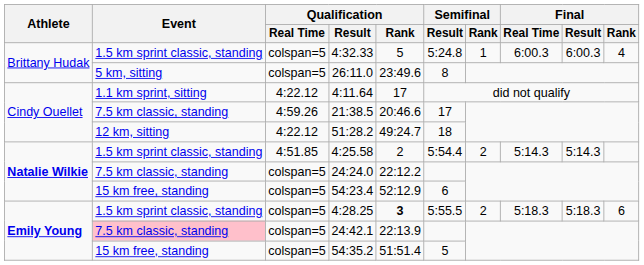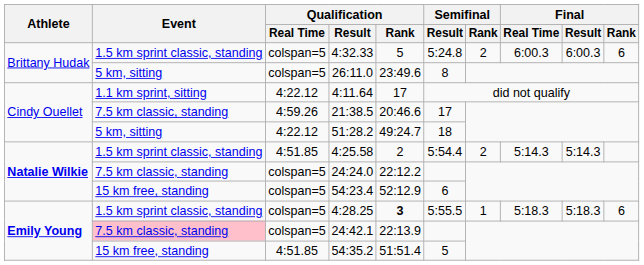4:32.33 | Semifinal / Rank: 1 -> 2
4:32.33 | Final / Rank: 4 -> 6
51:28.2 | Event: 12 km, sitting -> 5 km, sitting
4:28.25 | Semifinal / Rank: 2 -> 1
54:35.2 | Qualification / Real Time: colspan=5 -> 4:51.85
